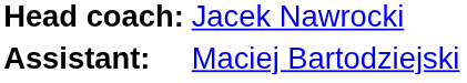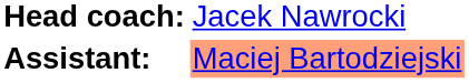Assistant: | column 2: no background -> lightsalmon background
